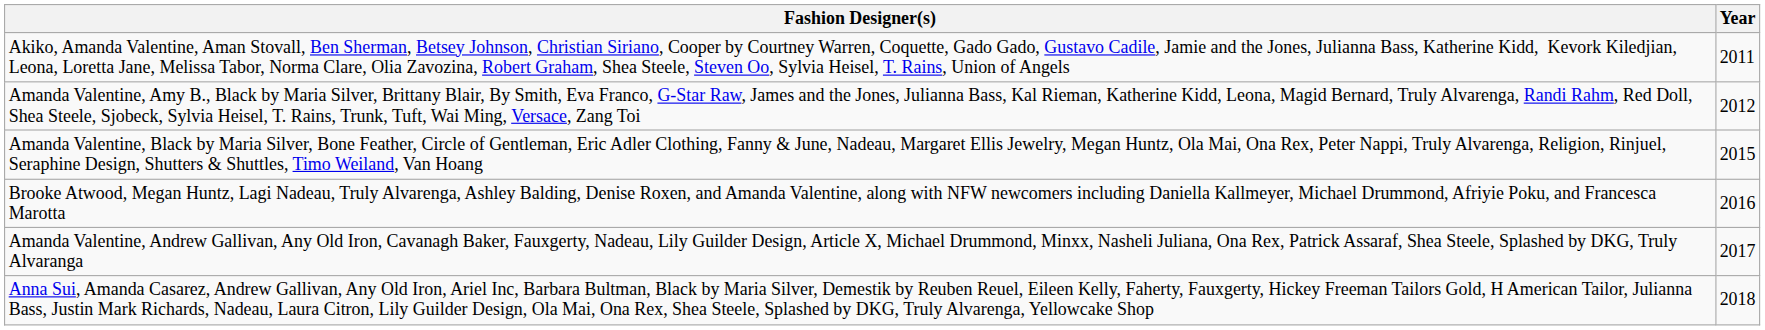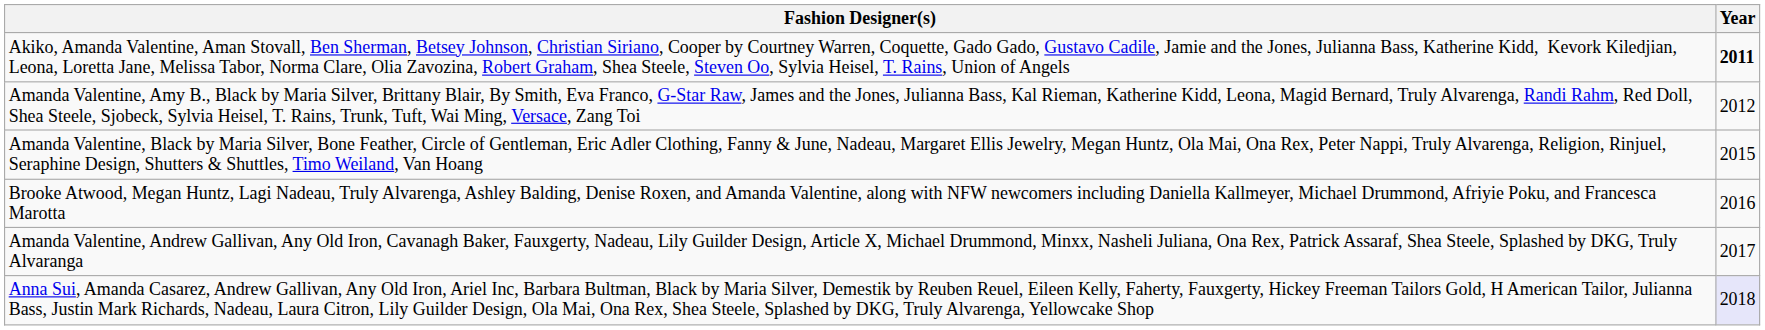row 2 | Year: normal -> bold
row 7 | Year: no background -> lavender background
